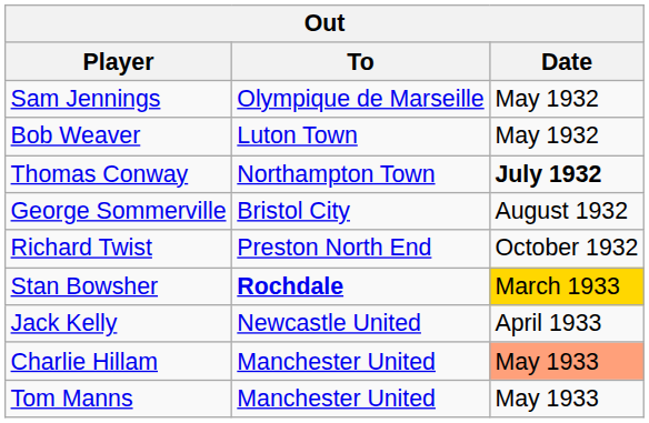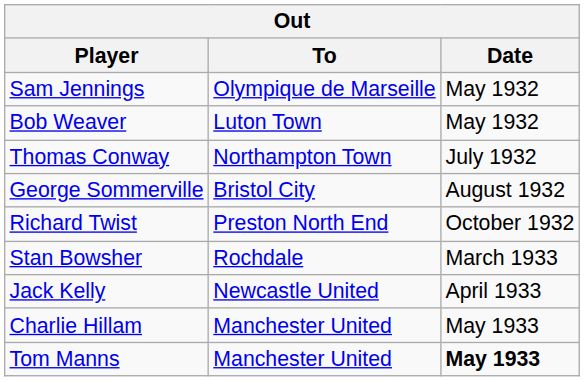Thomas Conway | Date: bold -> normal
Stan Bowsher | To: bold -> normal
Stan Bowsher | Date: gold background -> no background
Charlie Hillam | Date: lightsalmon background -> no background
Tom Manns | Date: normal -> bold
